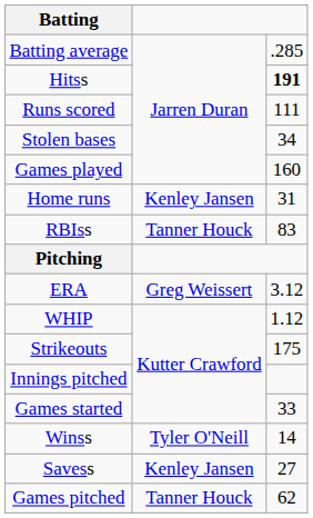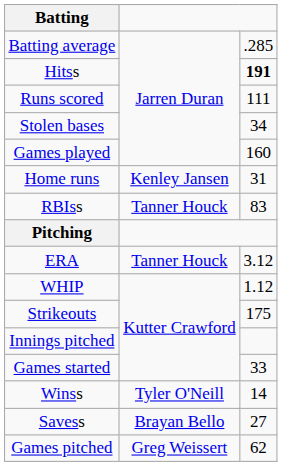ERA | column 2: Greg Weissert -> Tanner Houck
Savess | column 2: Kenley Jansen -> Brayan Bello
Games pitched | column 2: Tanner Houck -> Greg Weissert
